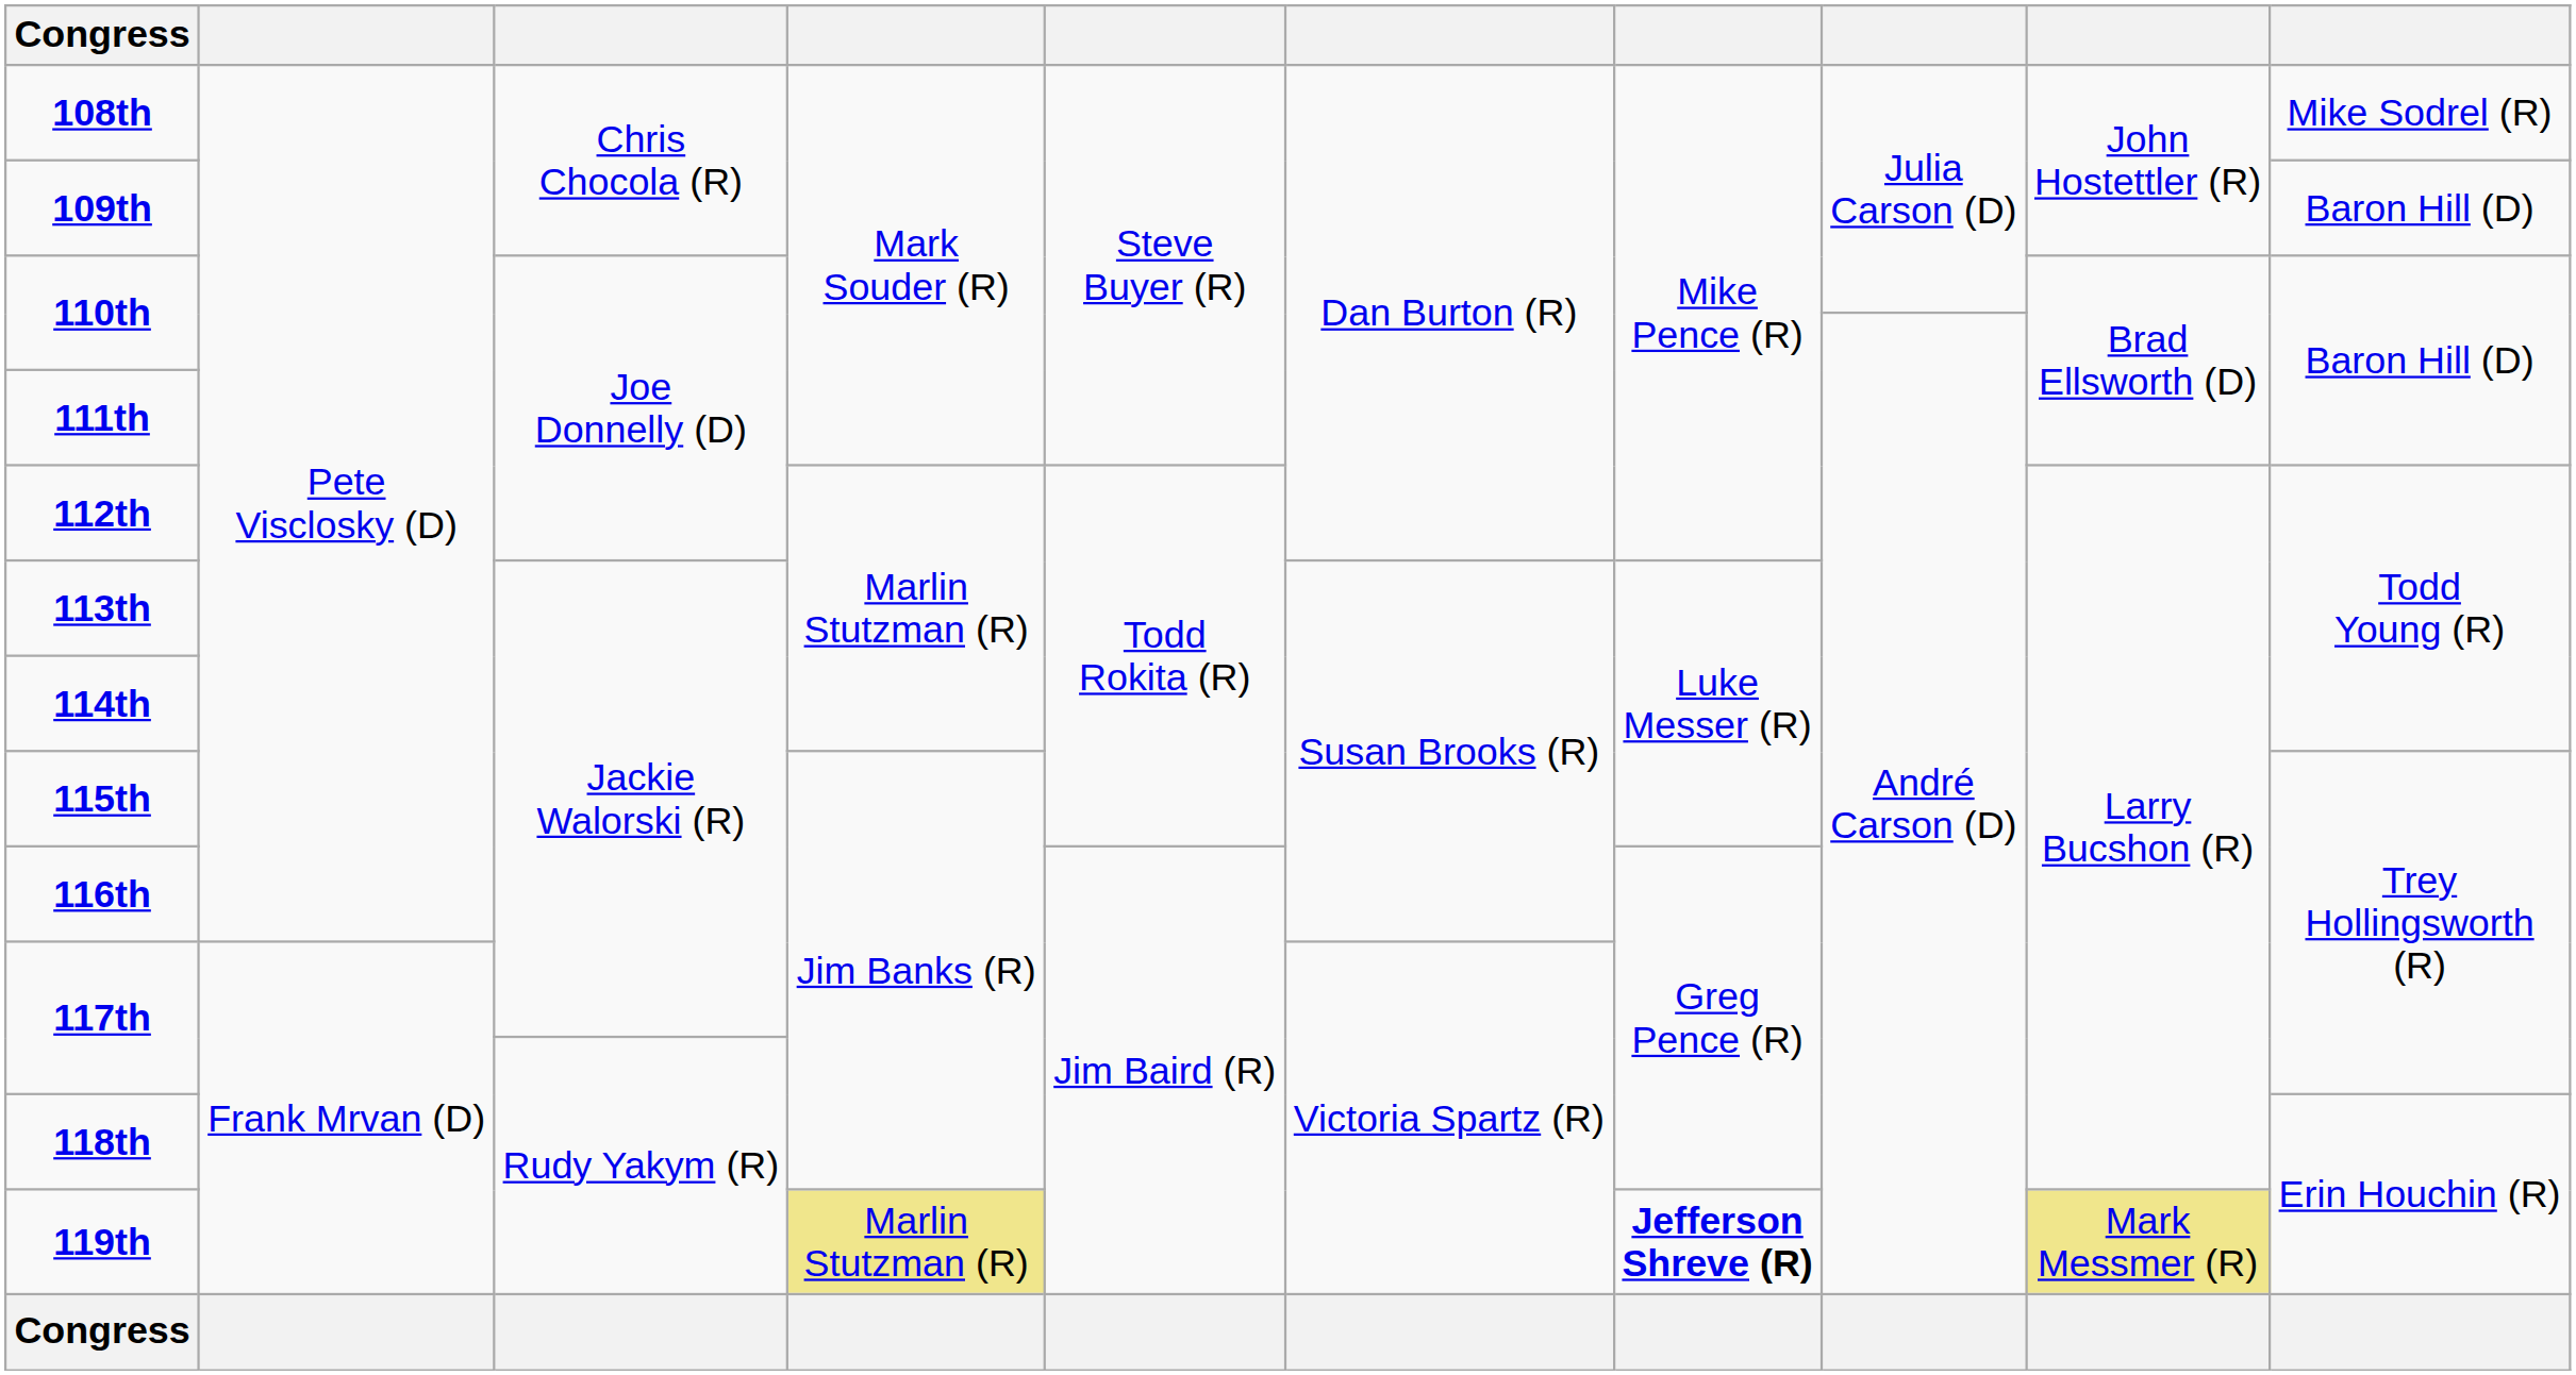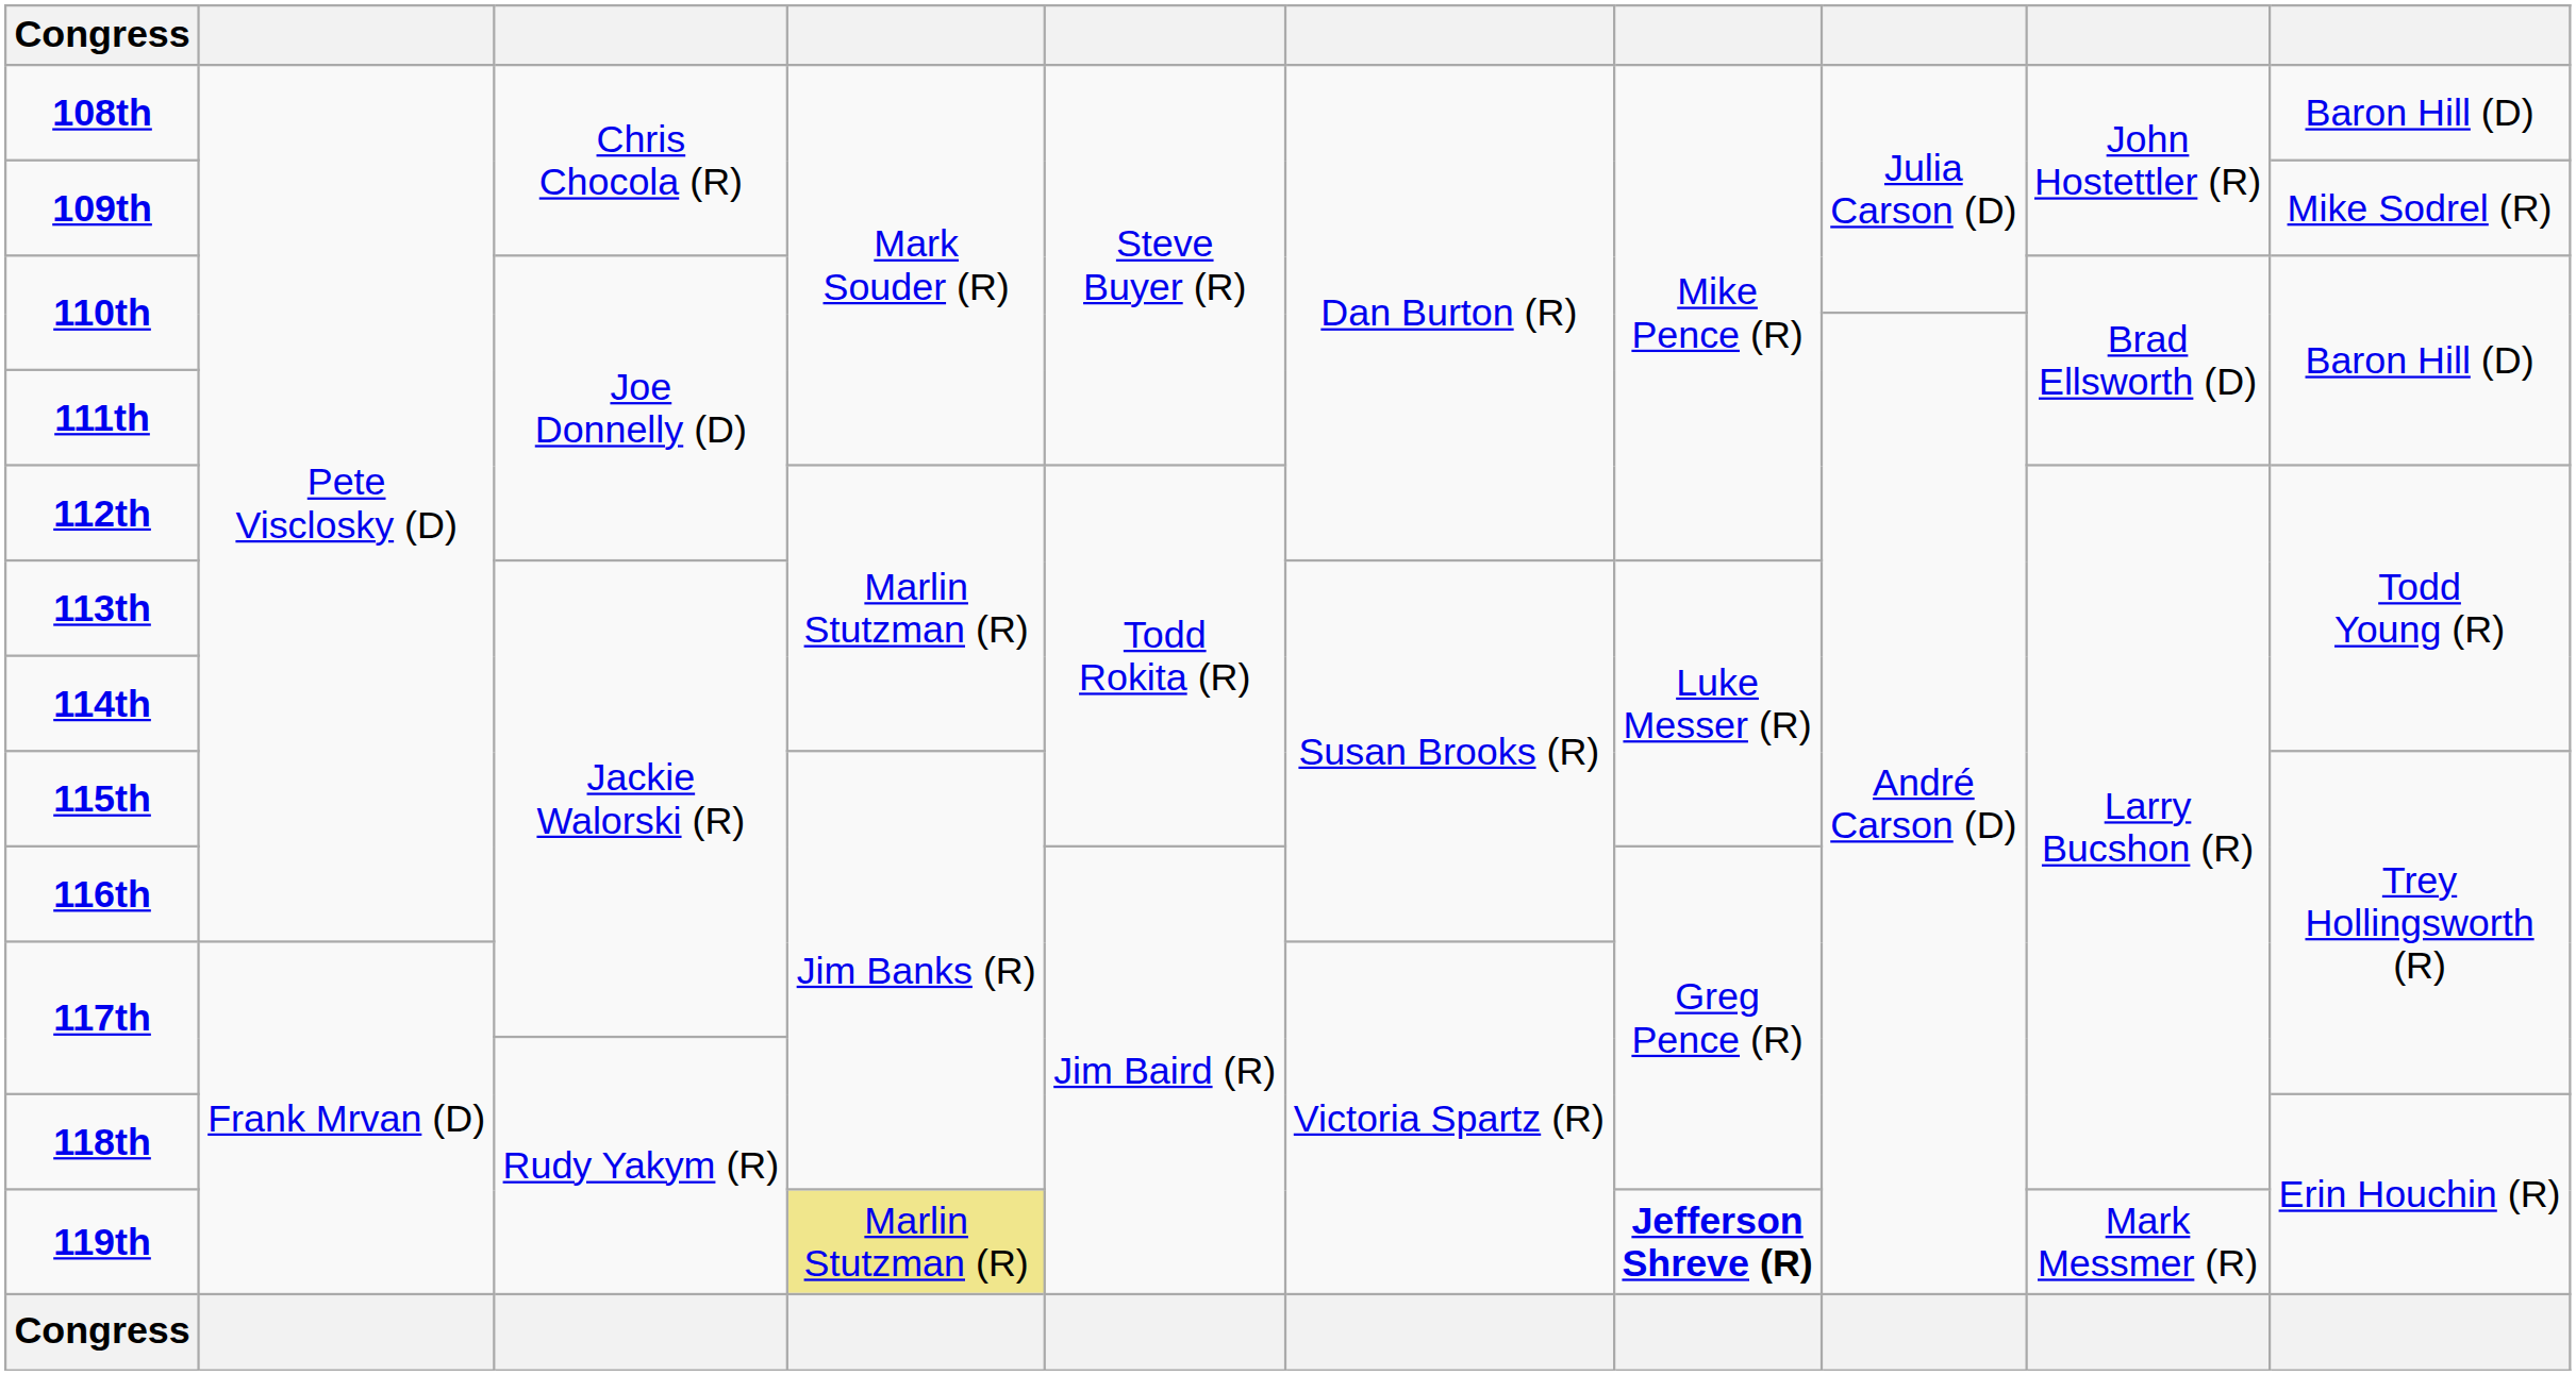108th | column 10: Mike Sodrel (R) -> Baron Hill (D)
109th | column 10: Baron Hill (D) -> Mike Sodrel (R)
119th | column 9: khaki background -> no background
